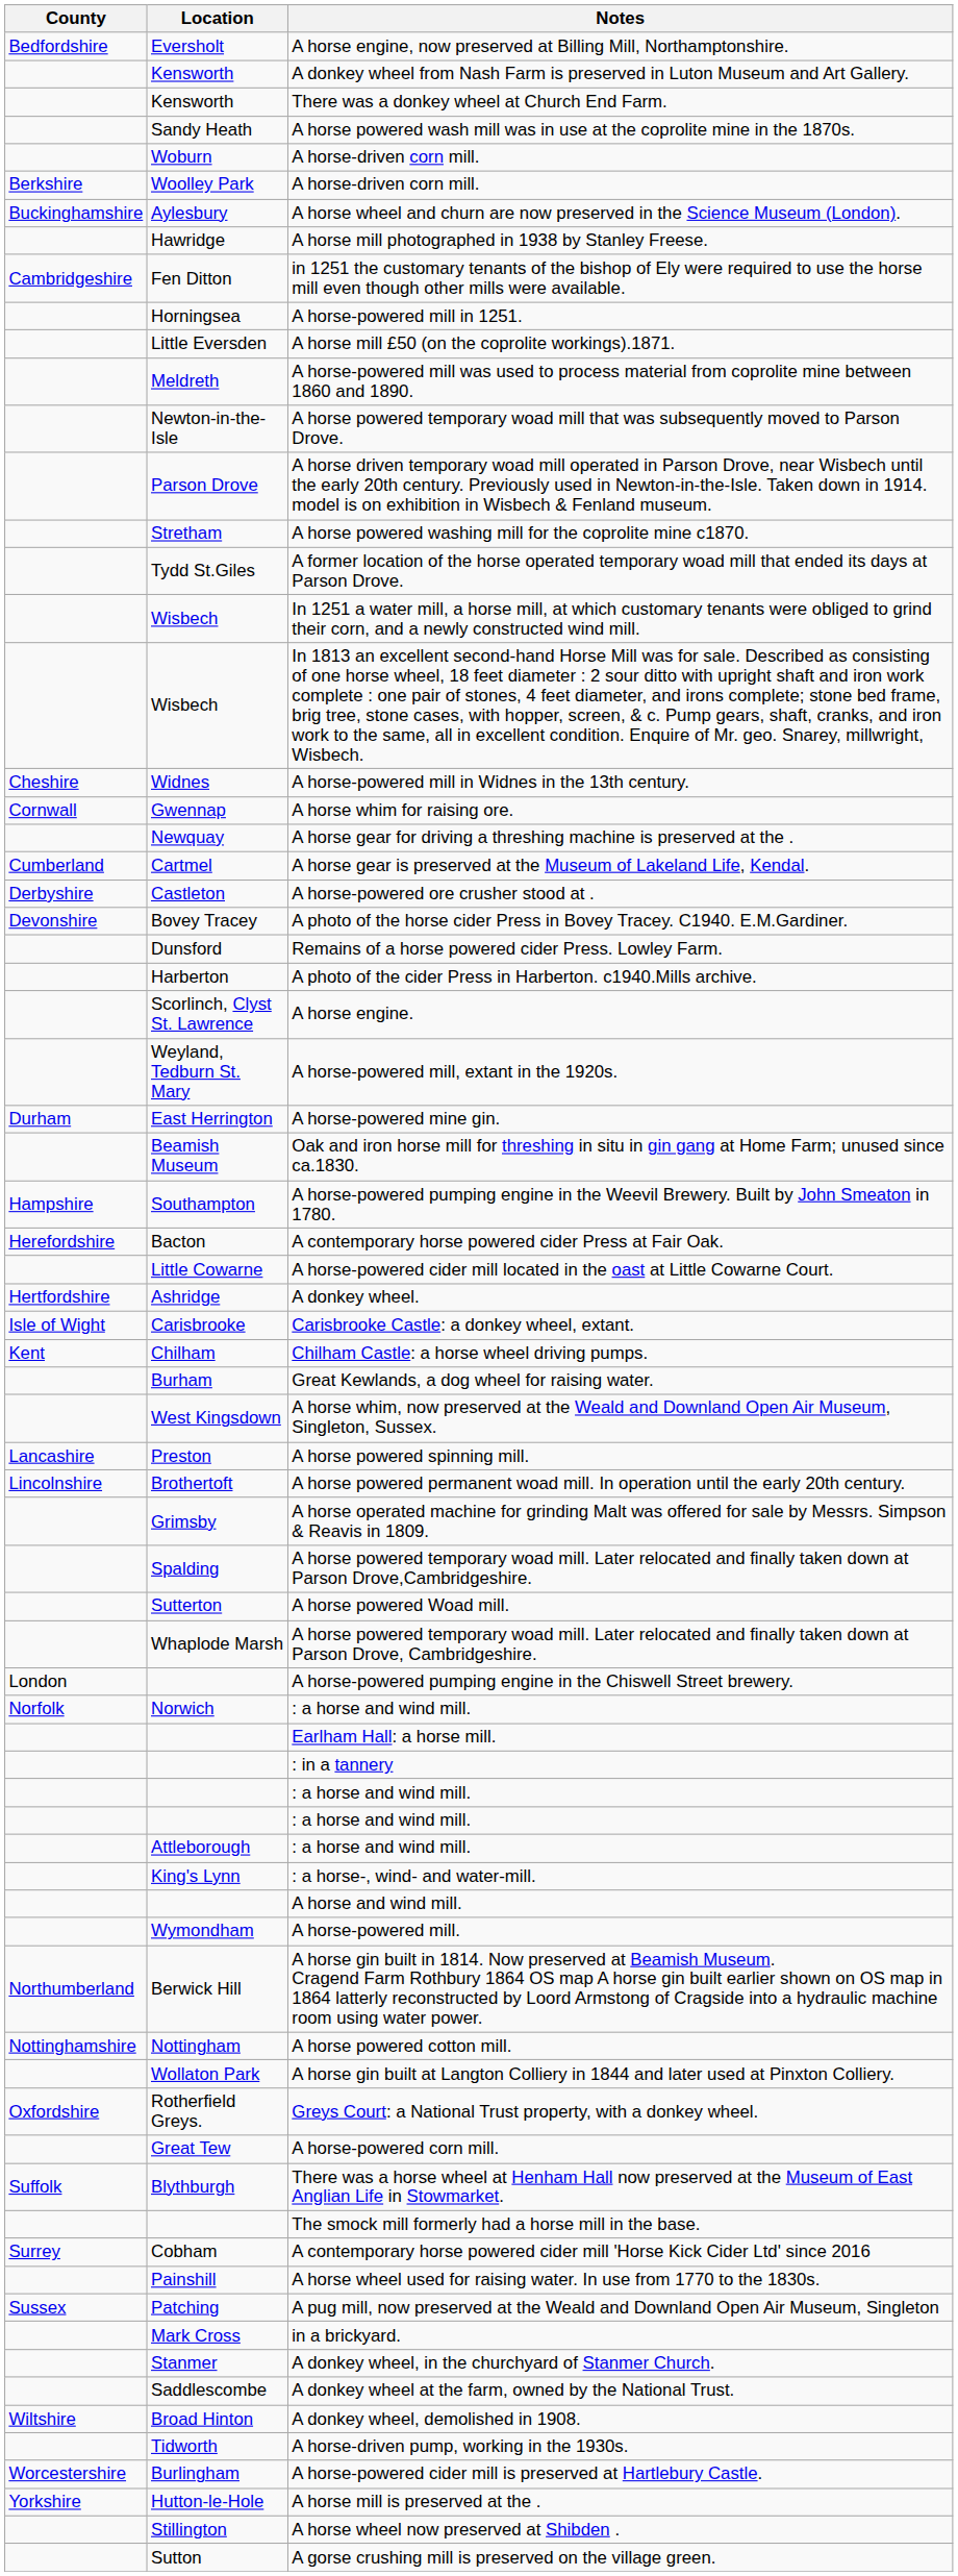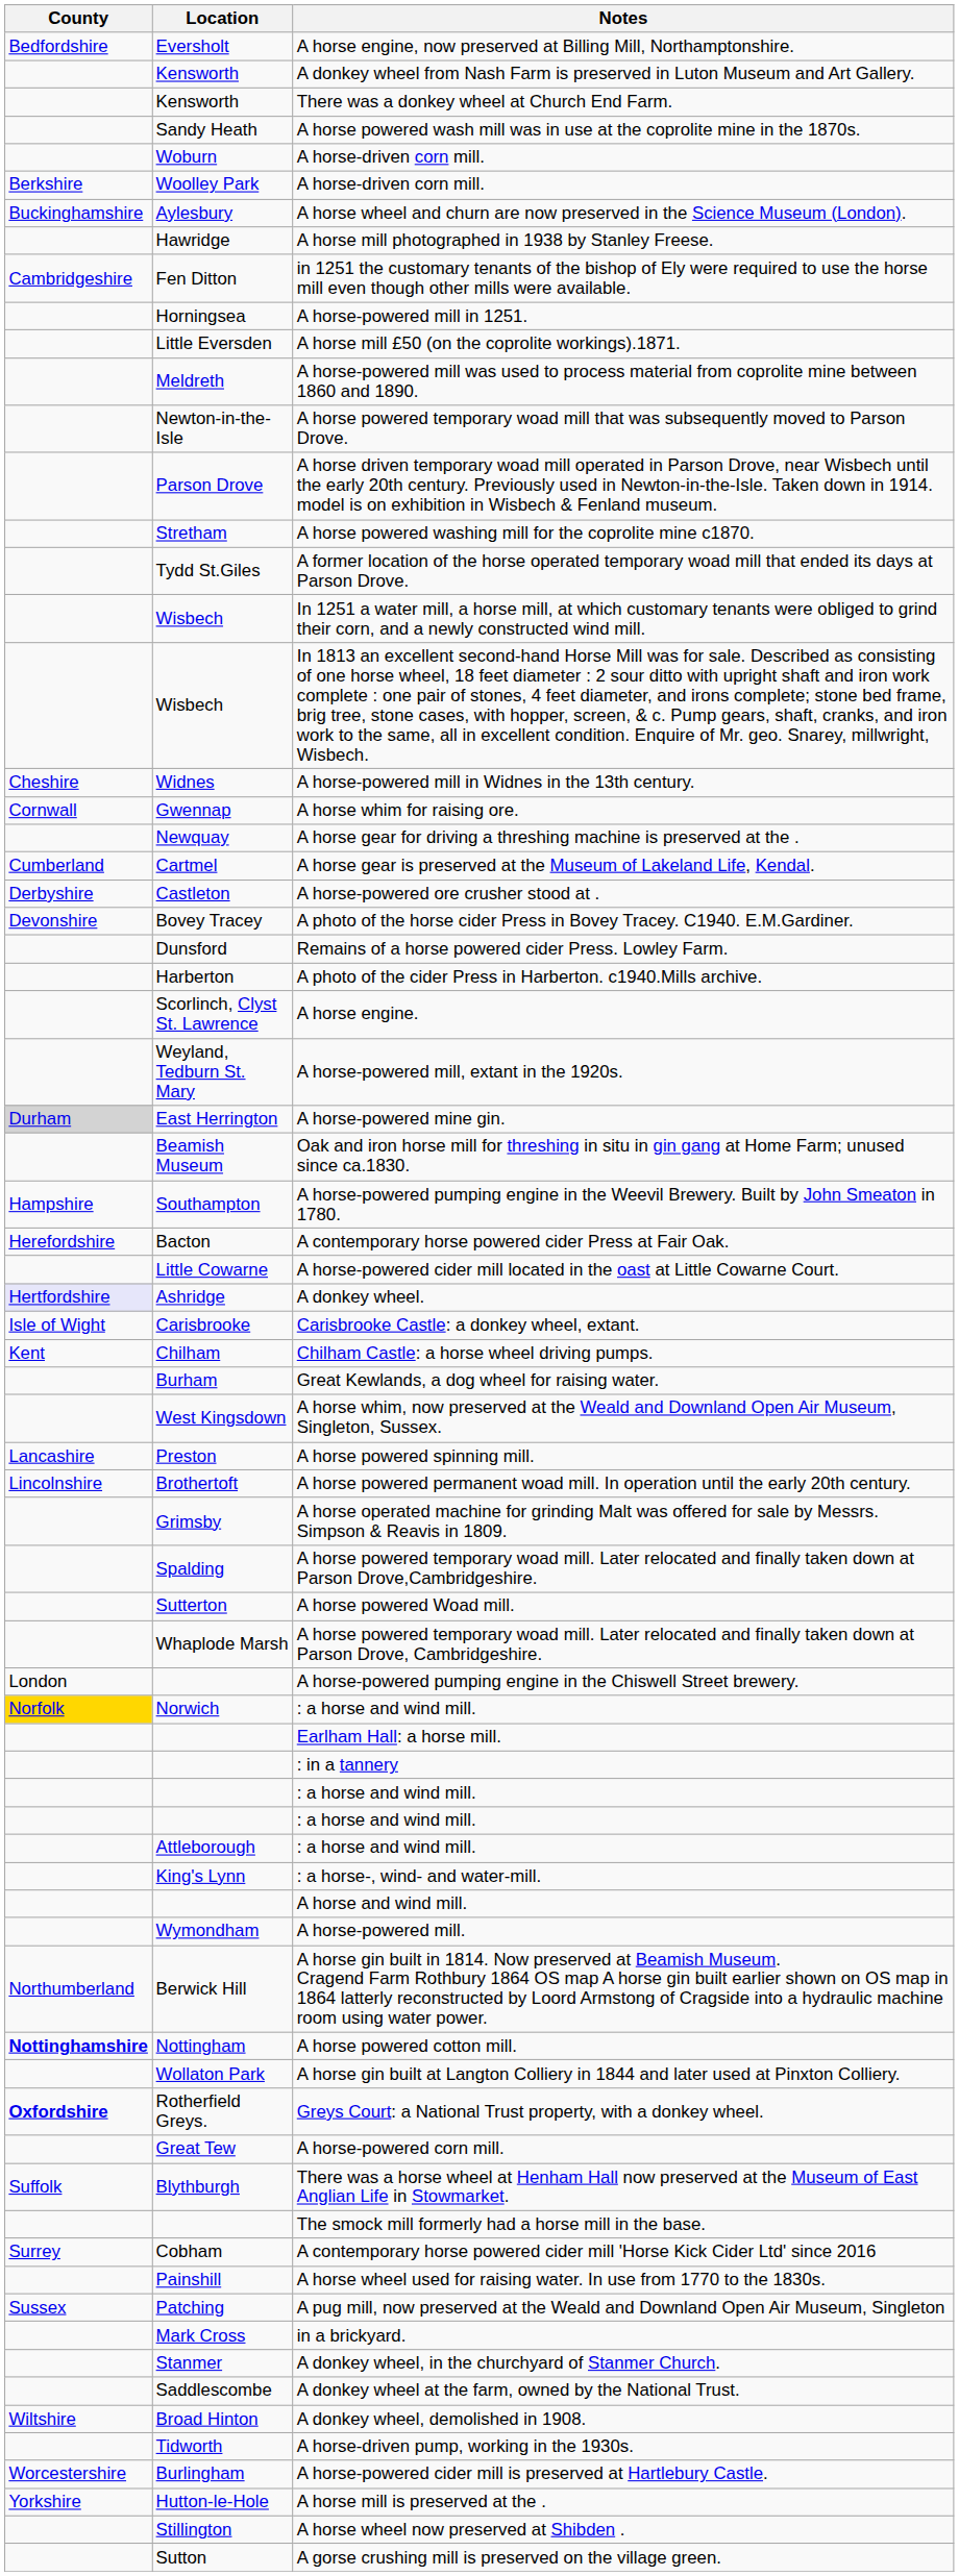A horse-powered mine gin. | County: no background -> lightgrey background
A donkey wheel. | County: no background -> lavender background
Norwich / : a horse and wind mill. | County: no background -> gold background
A horse powered cotton mill. | County: normal -> bold
Greys Court: a National Trust property, with a donkey wheel. | County: normal -> bold
